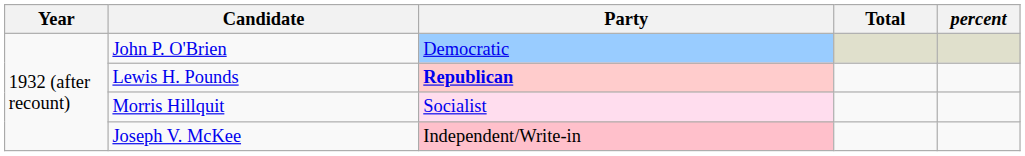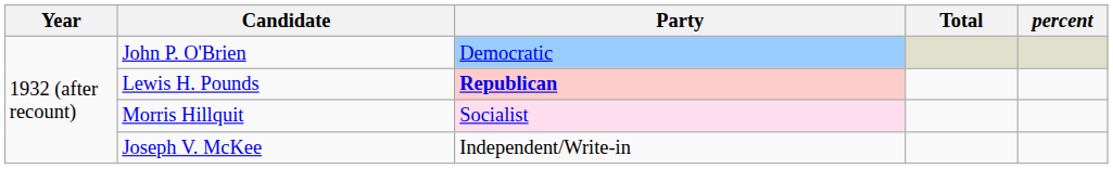Joseph V. McKee | Party: pink background -> no background
